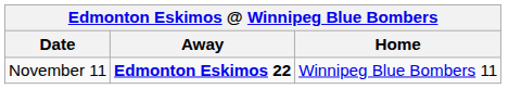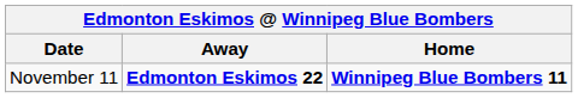November 11 | Home: normal -> bold
